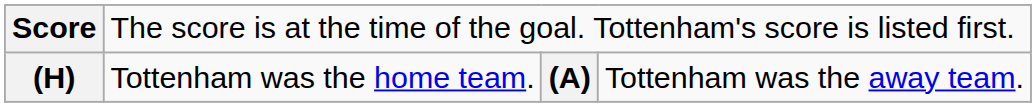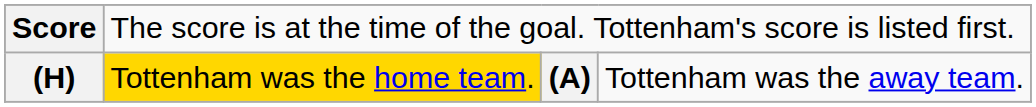(H) | column 2: no background -> gold background
